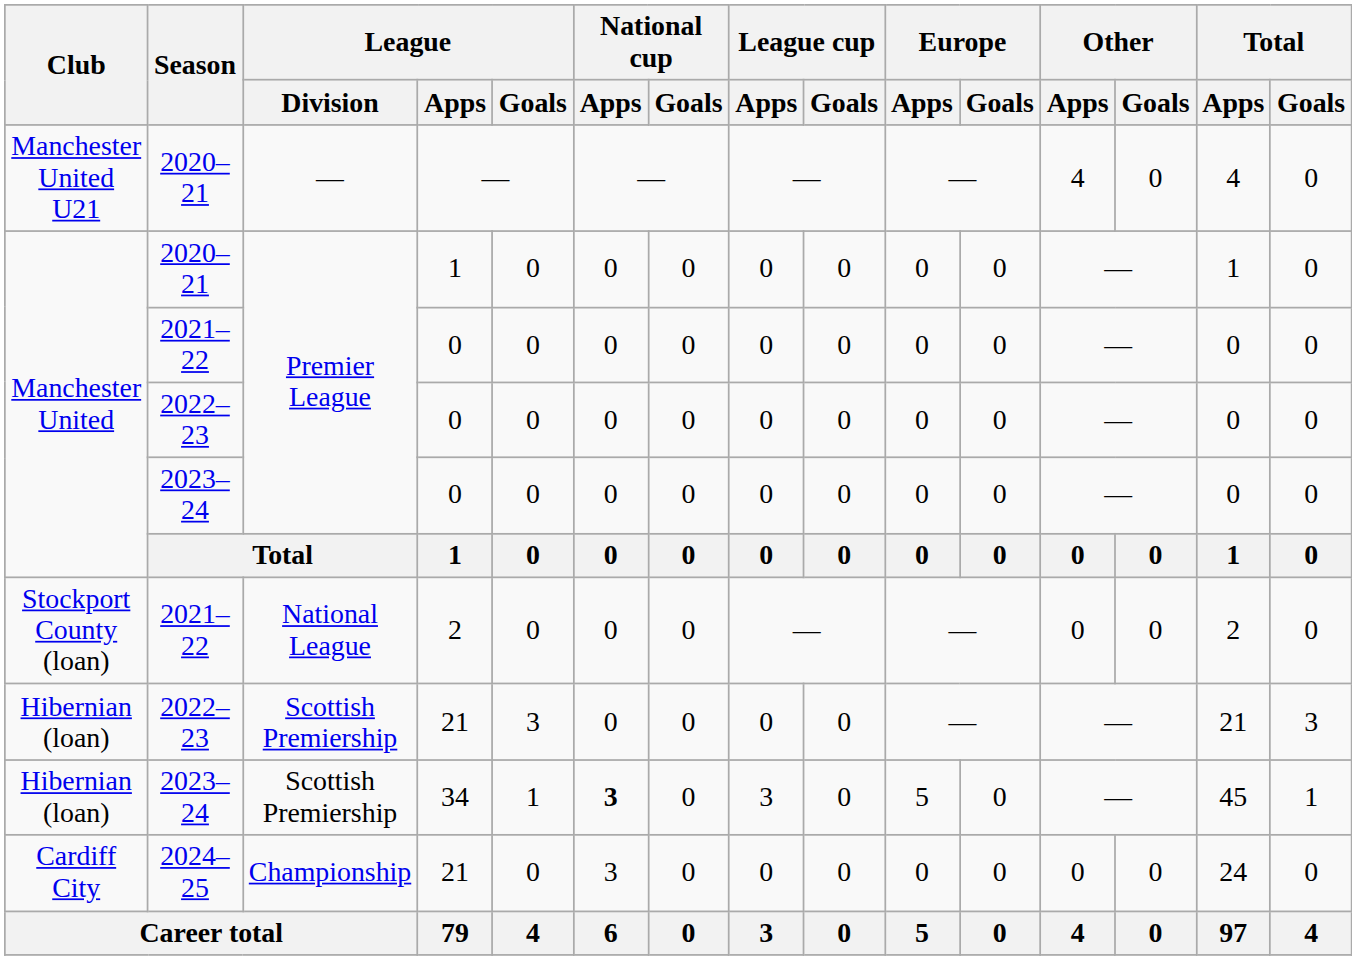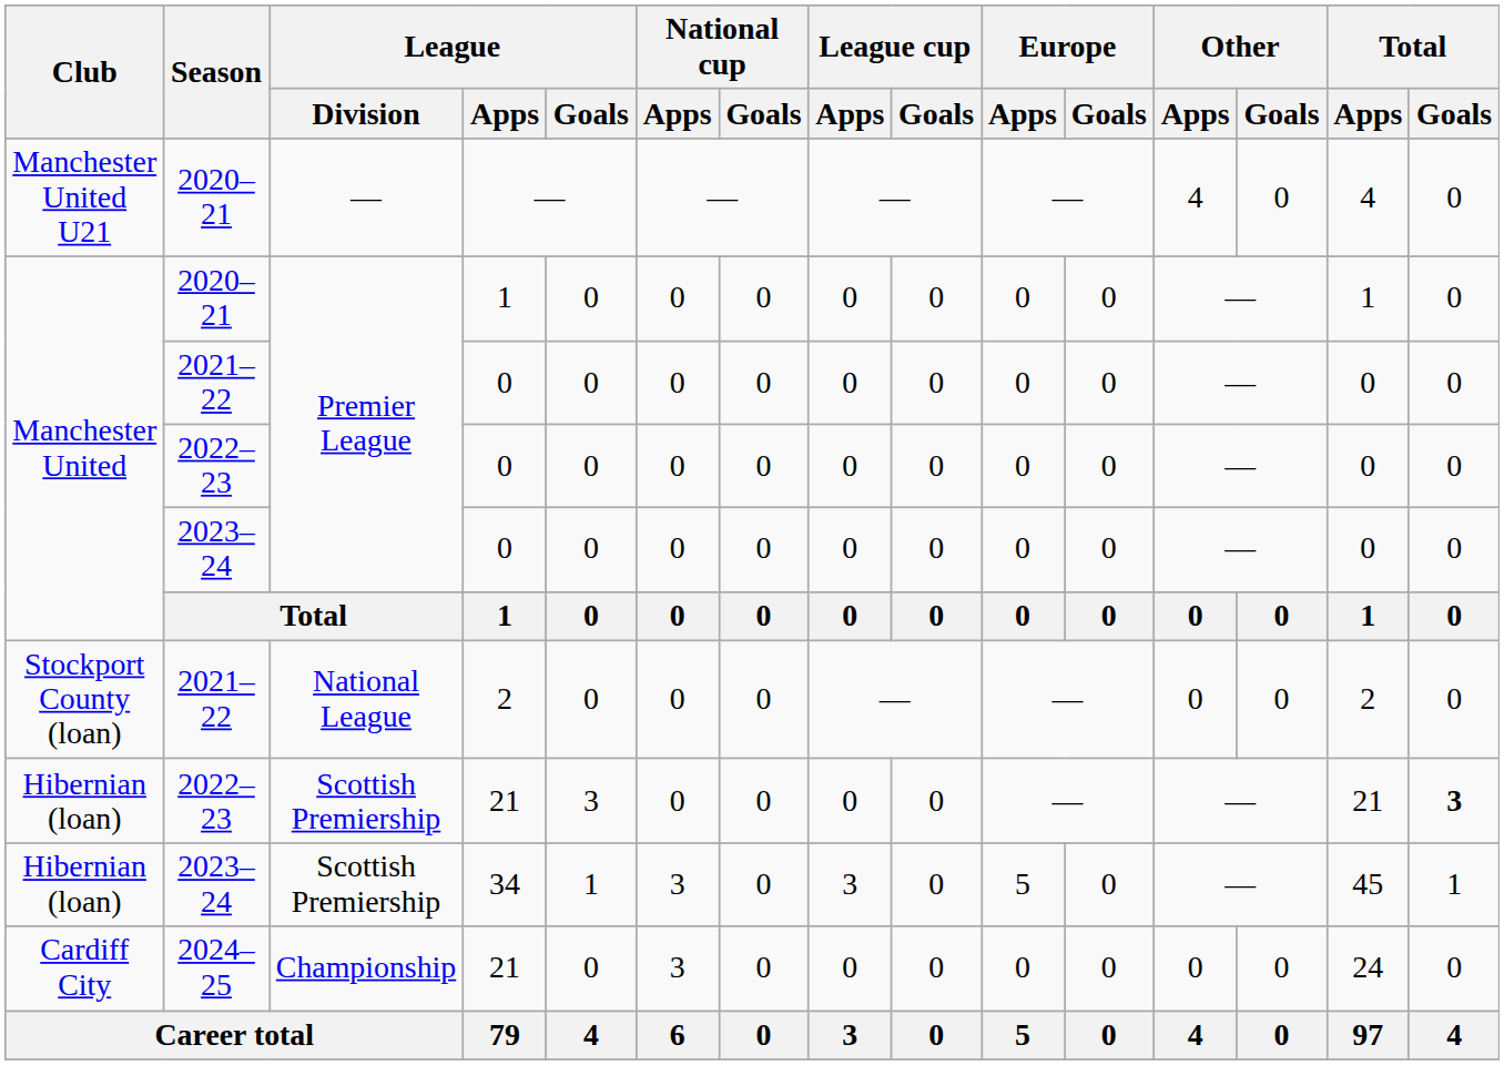2022–23 / 21 | Total / Goals: normal -> bold
34 | National cup / Apps: bold -> normal
